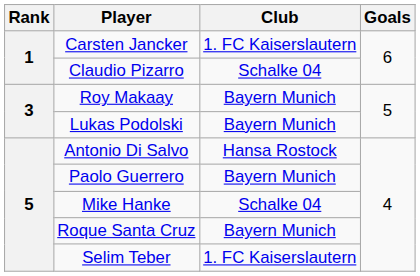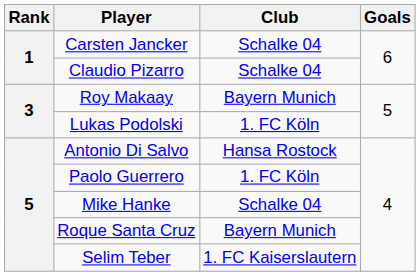Carsten Jancker | Club: 1. FC Kaiserslautern -> Schalke 04
Lukas Podolski | Club: Bayern Munich -> 1. FC Köln
Paolo Guerrero | Club: Bayern Munich -> 1. FC Köln
